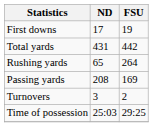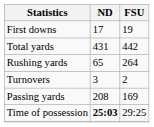rows swapped: Passing yards <-> Turnovers
Time of possession | ND: normal -> bold
